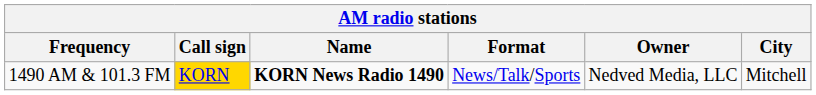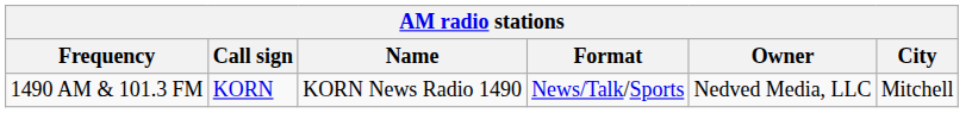1490 AM & 101.3 FM | Call sign: gold background -> no background
1490 AM & 101.3 FM | Name: bold -> normal
